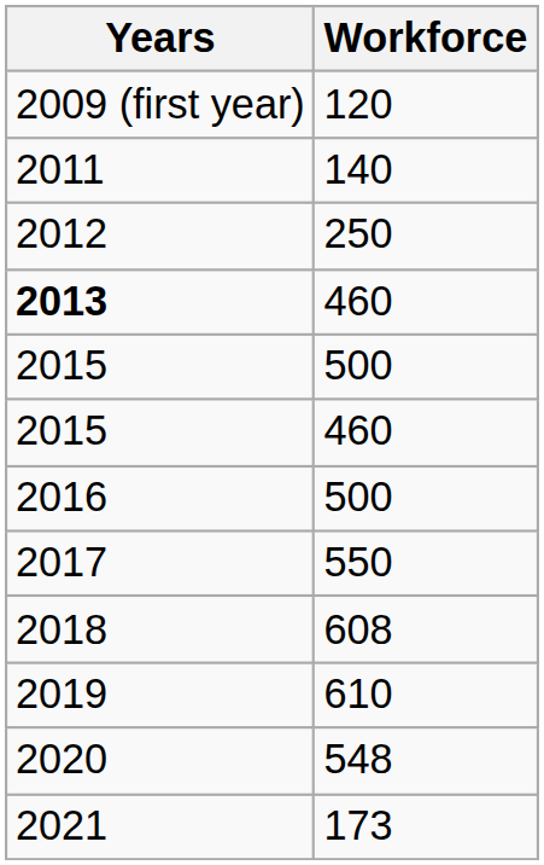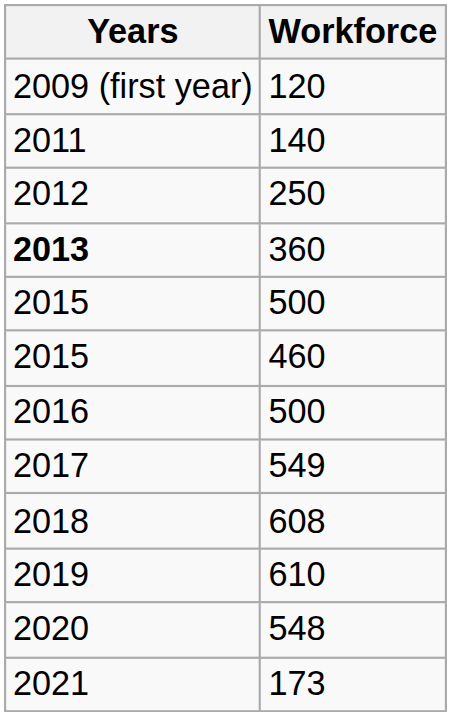row 5 | Workforce: 460 -> 360
row 9 | Workforce: 550 -> 549
